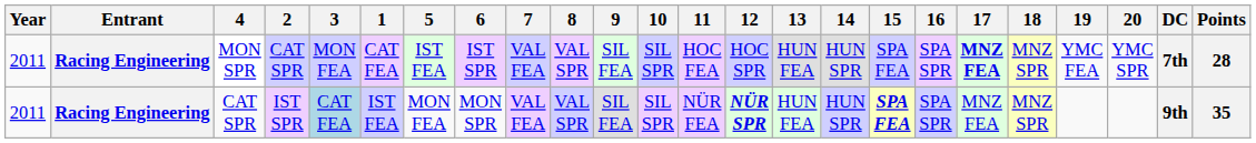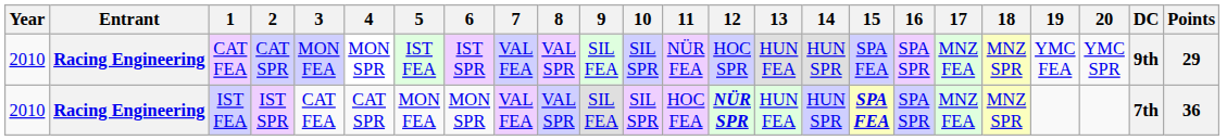columns swapped: 1 <-> 4
row 2 | Year: 2011 -> 2010
row 2 | 11: HOC FEA -> NÜR FEA
row 2 | 17: bold -> normal
row 2 | DC: 7th -> 9th
row 2 | Points: 28 -> 29
row 3 | Year: 2011 -> 2010
row 3 | 3: lightblue background -> no background
row 3 | 11: NÜR FEA -> HOC FEA
row 3 | DC: 9th -> 7th
row 3 | Points: 35 -> 36
